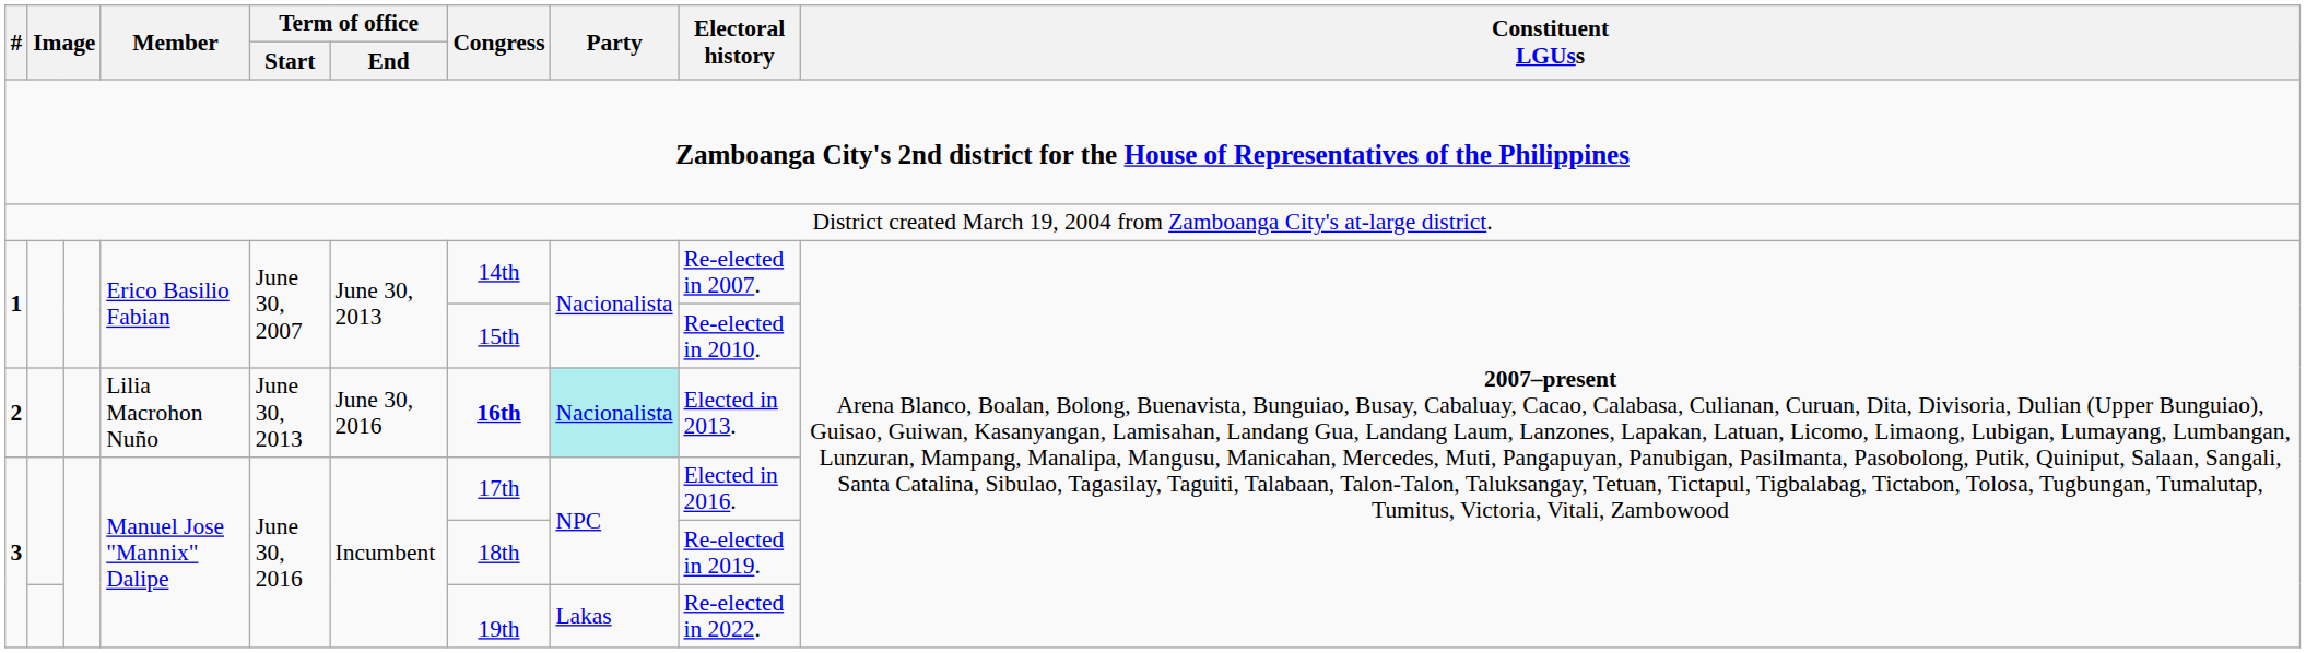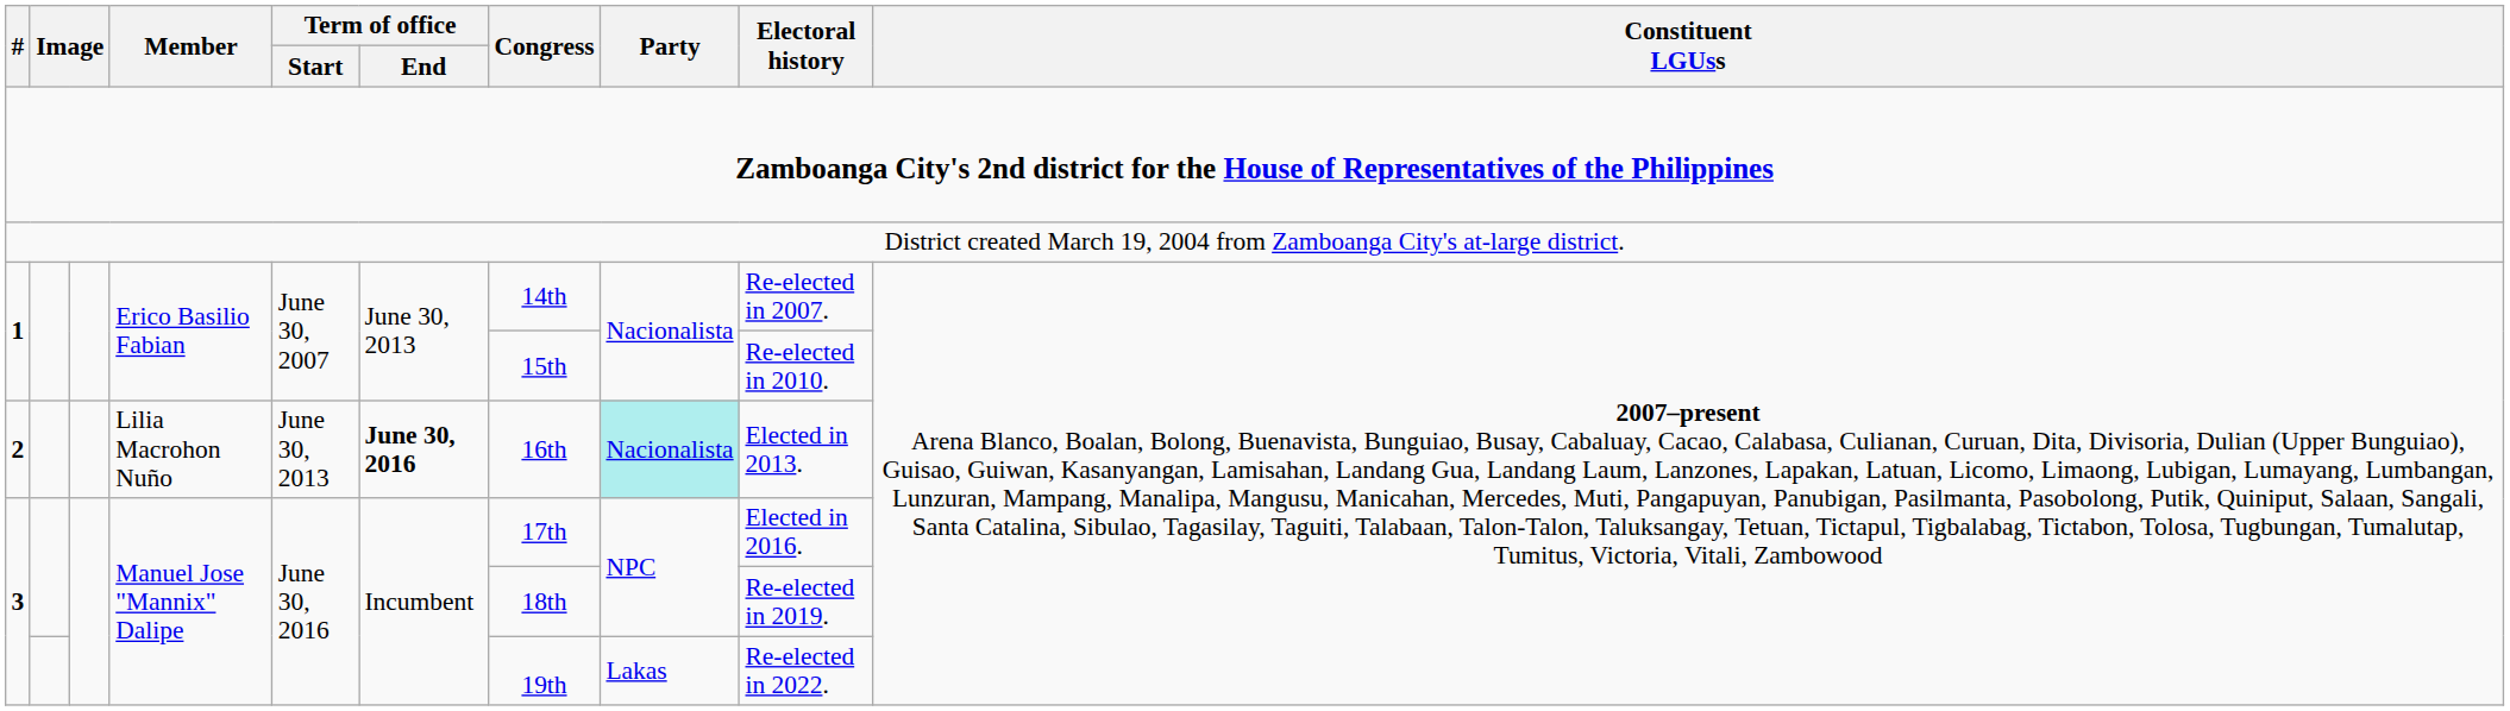2 | Term of office / End: normal -> bold
2 | Congress: bold -> normal
